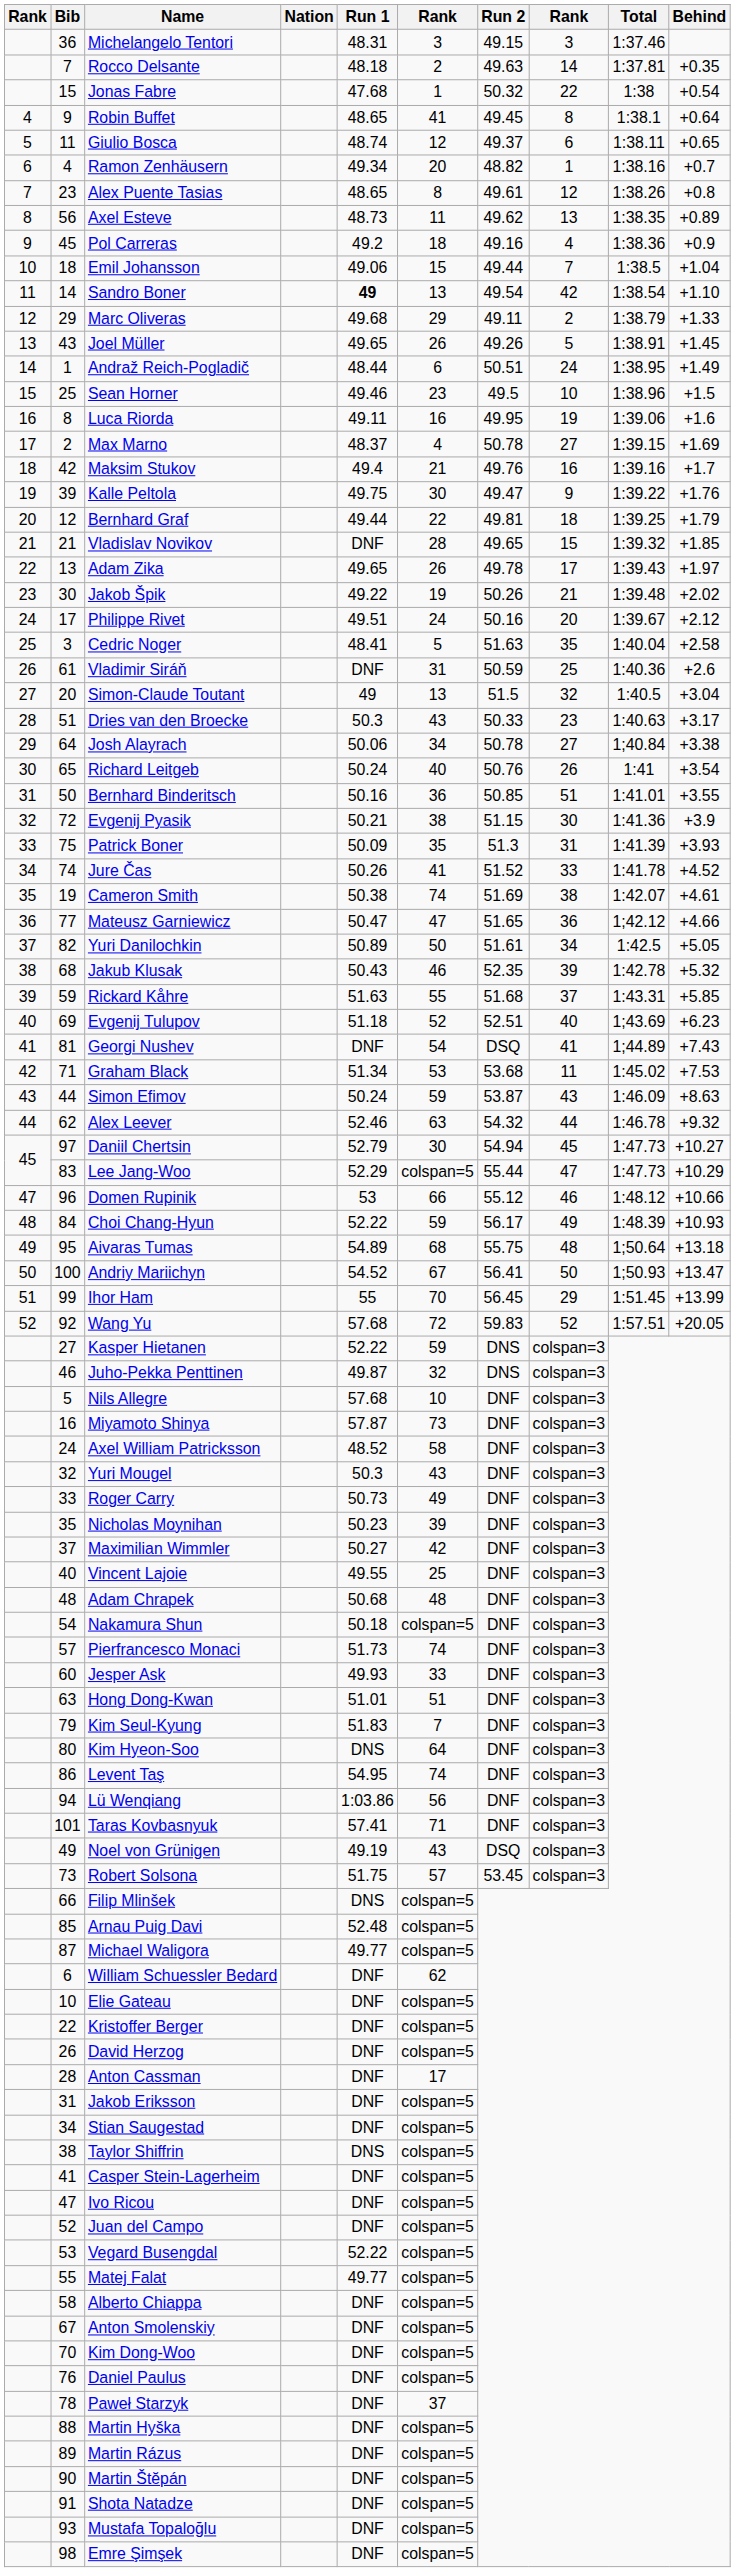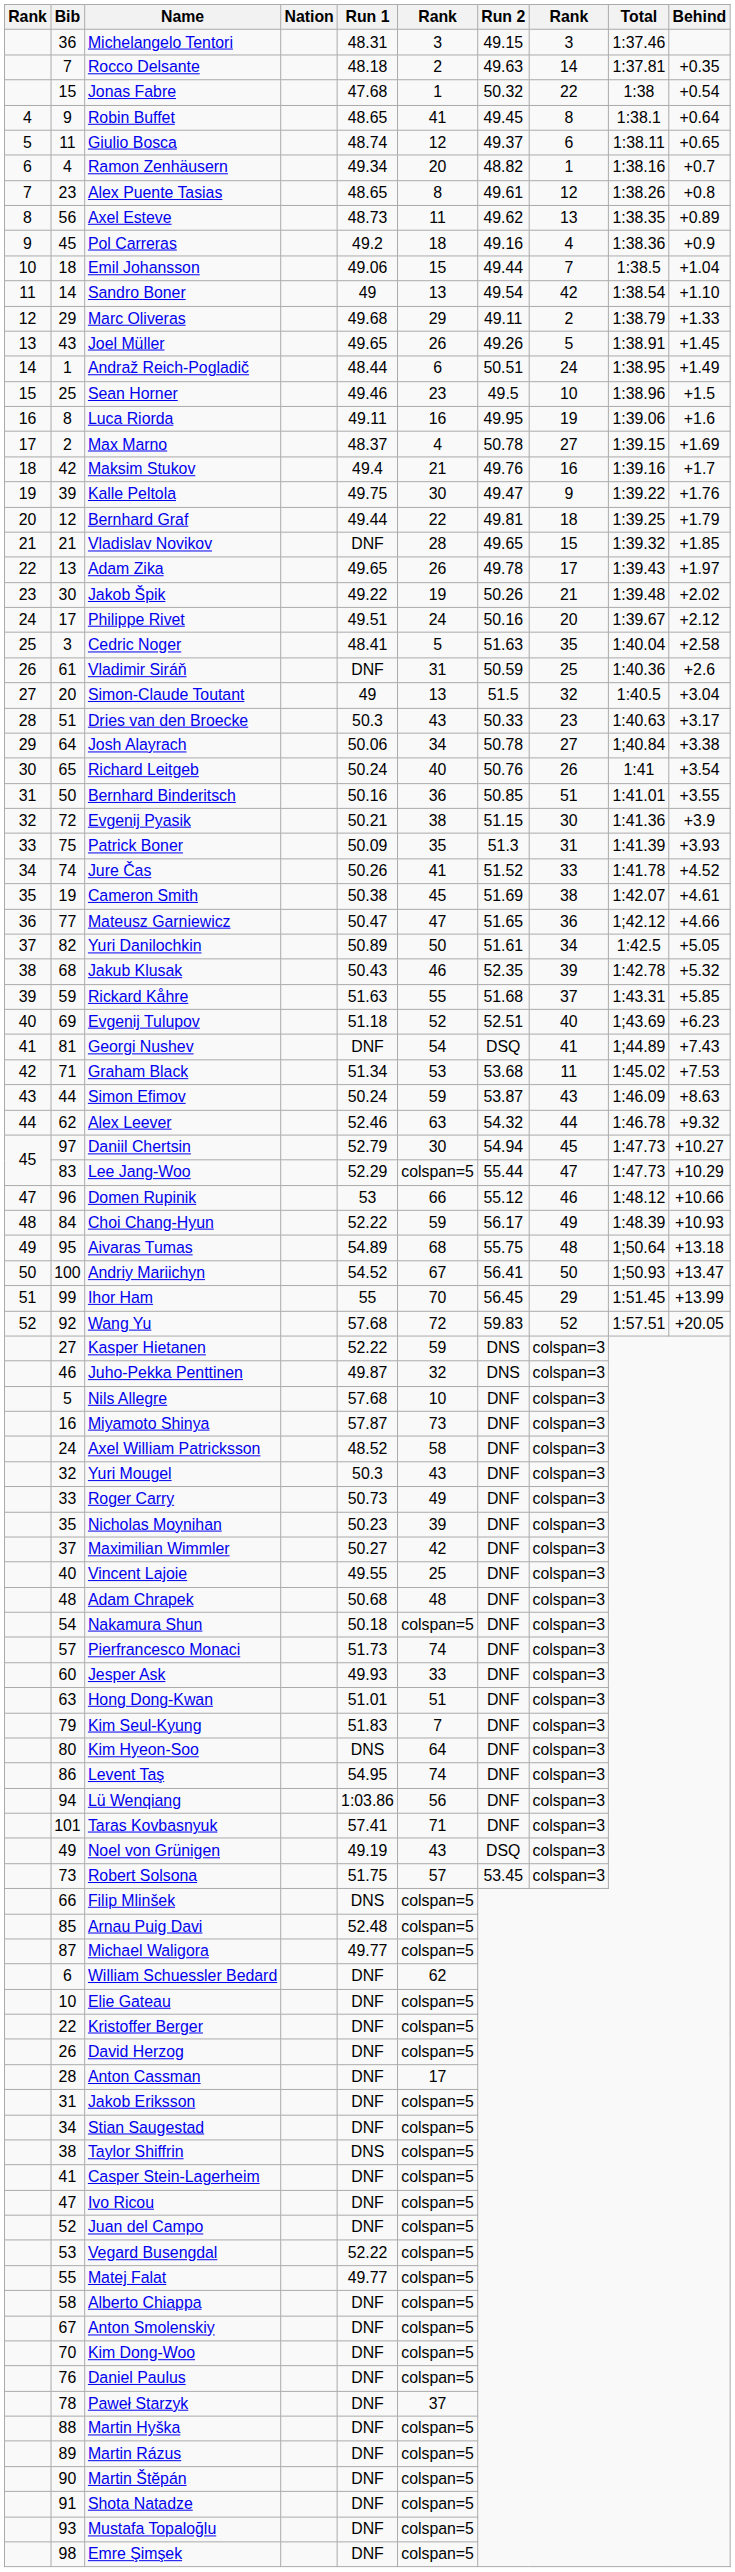Sandro Boner | Run 1: bold -> normal
Cameron Smith | column 6: 74 -> 45
